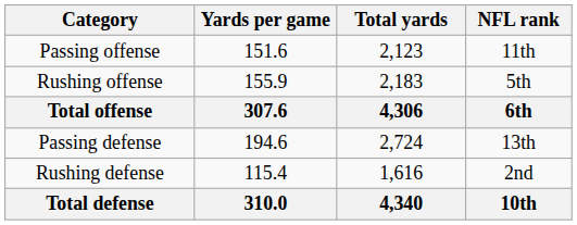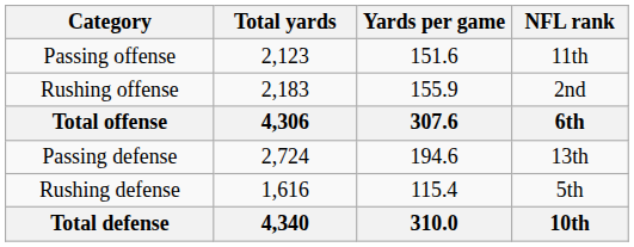columns swapped: Total yards <-> Yards per game
Rushing offense | NFL rank: 5th -> 2nd
Rushing defense | NFL rank: 2nd -> 5th
